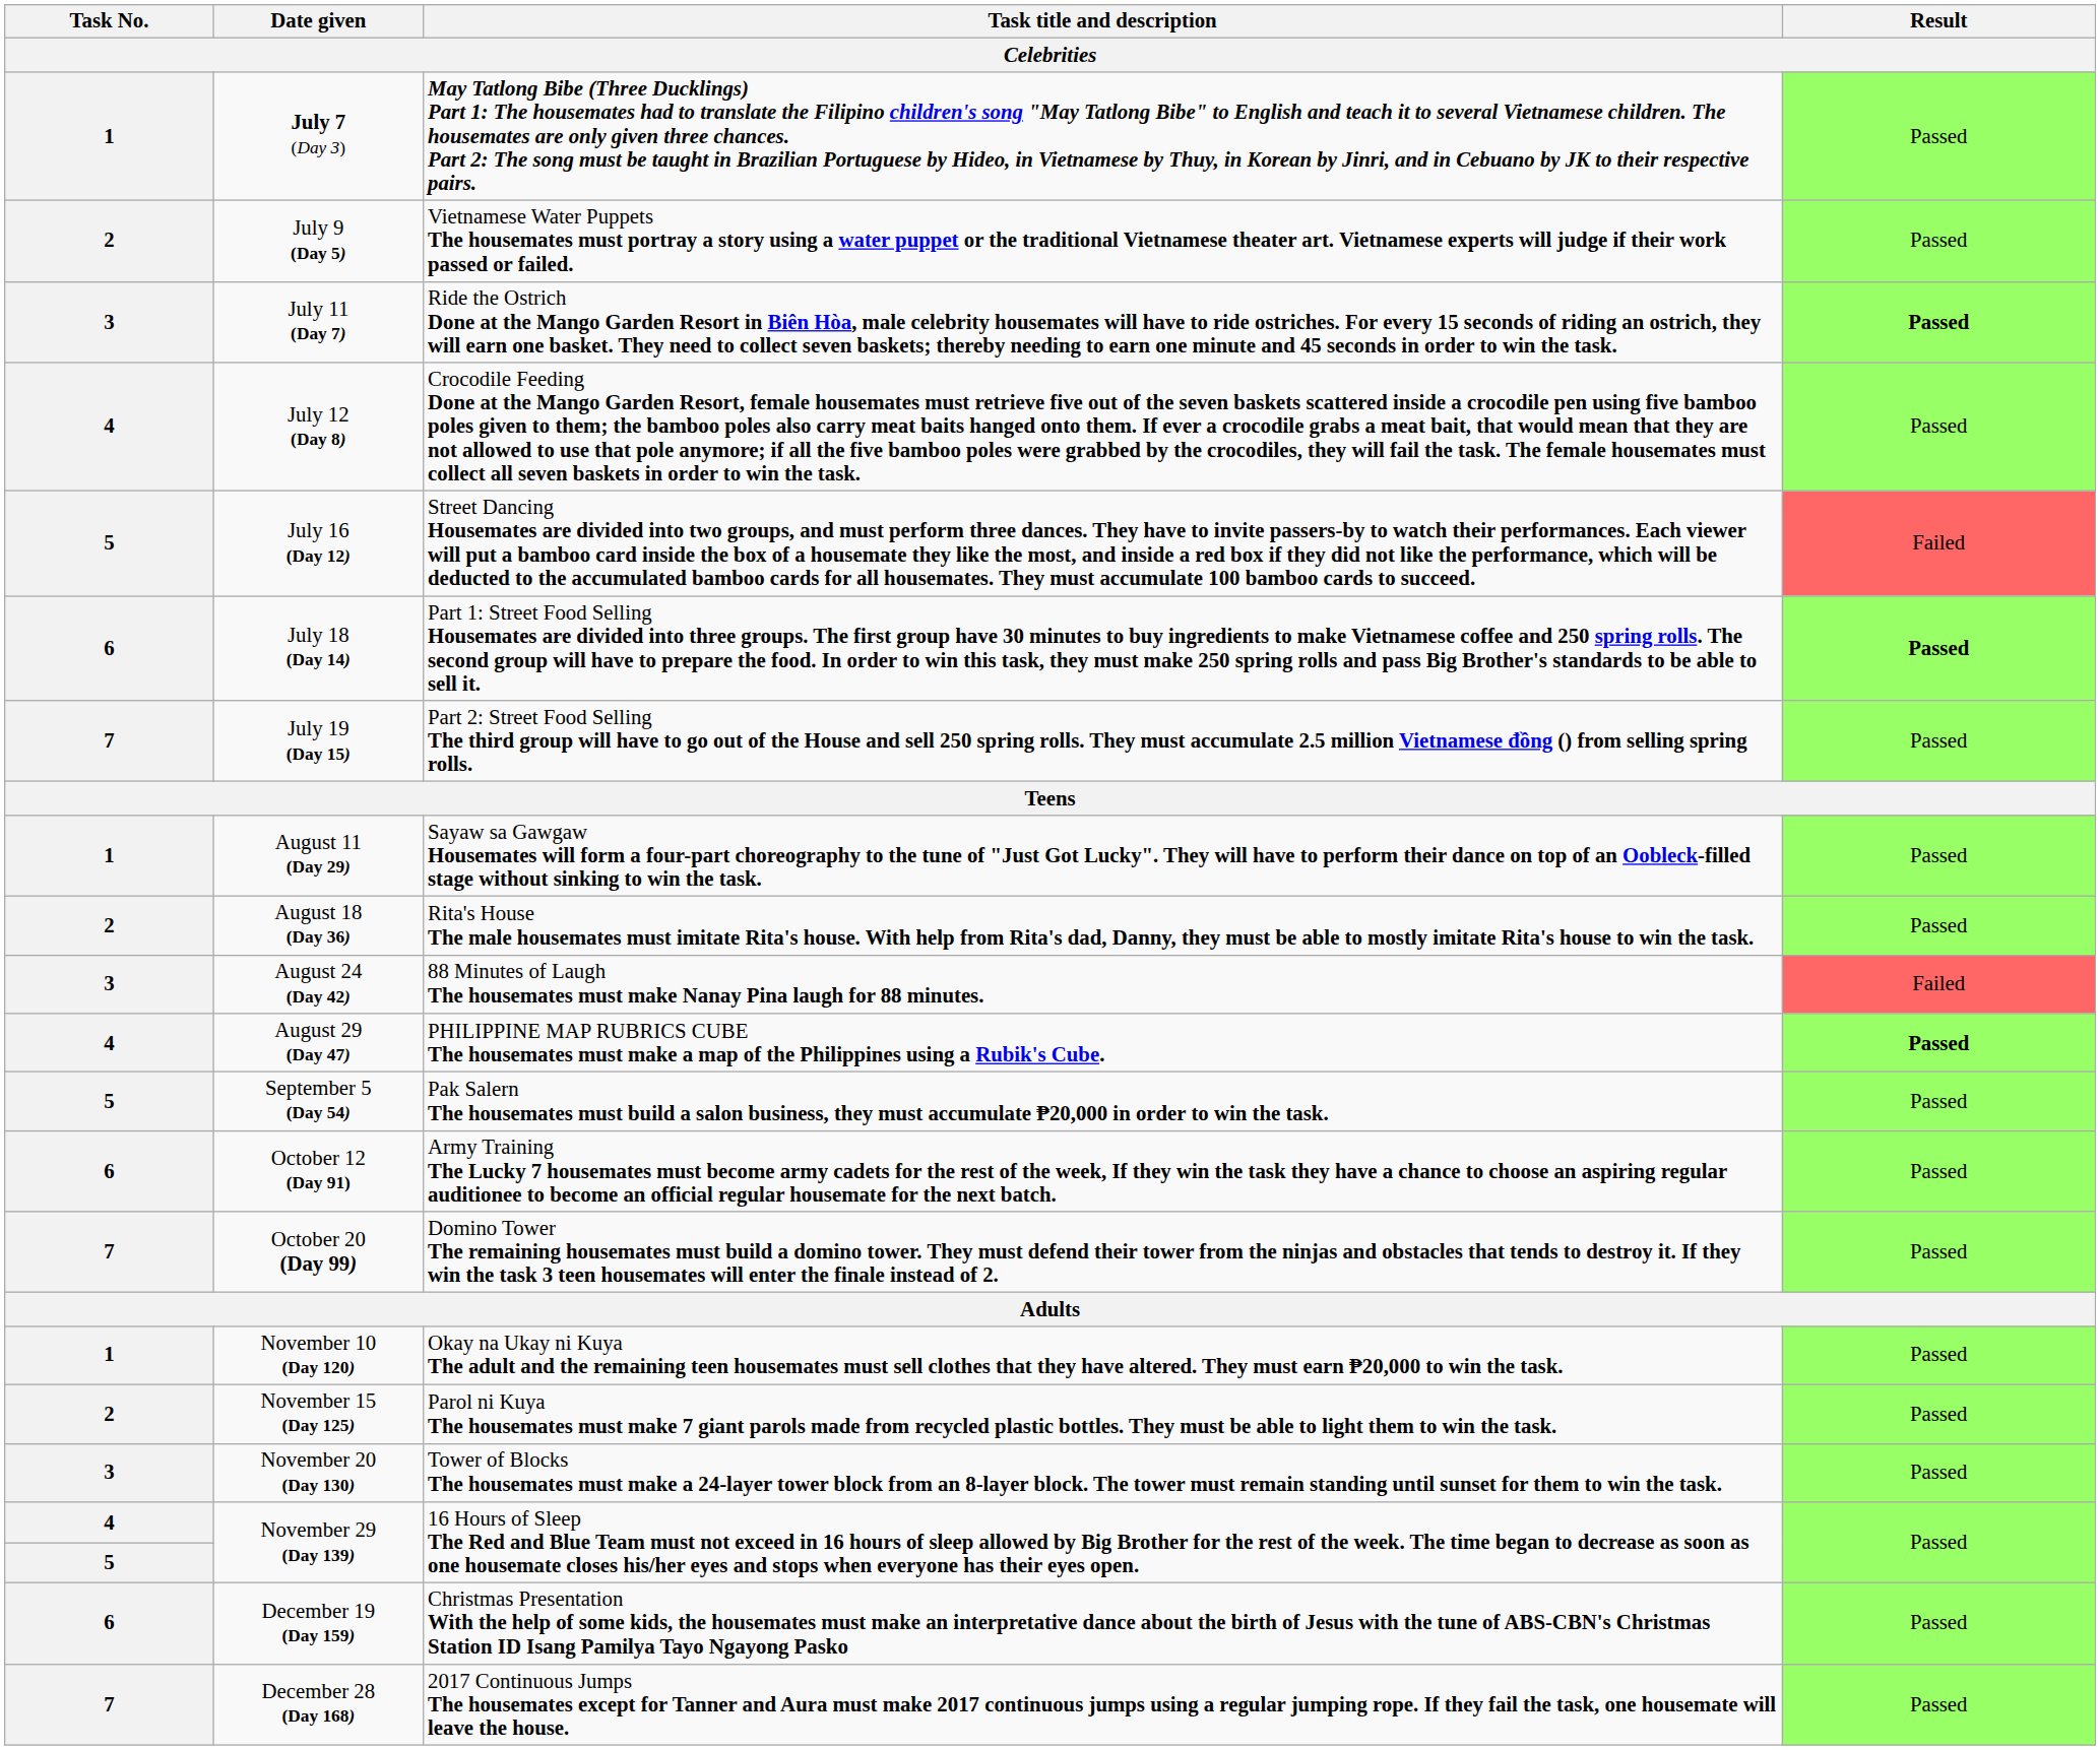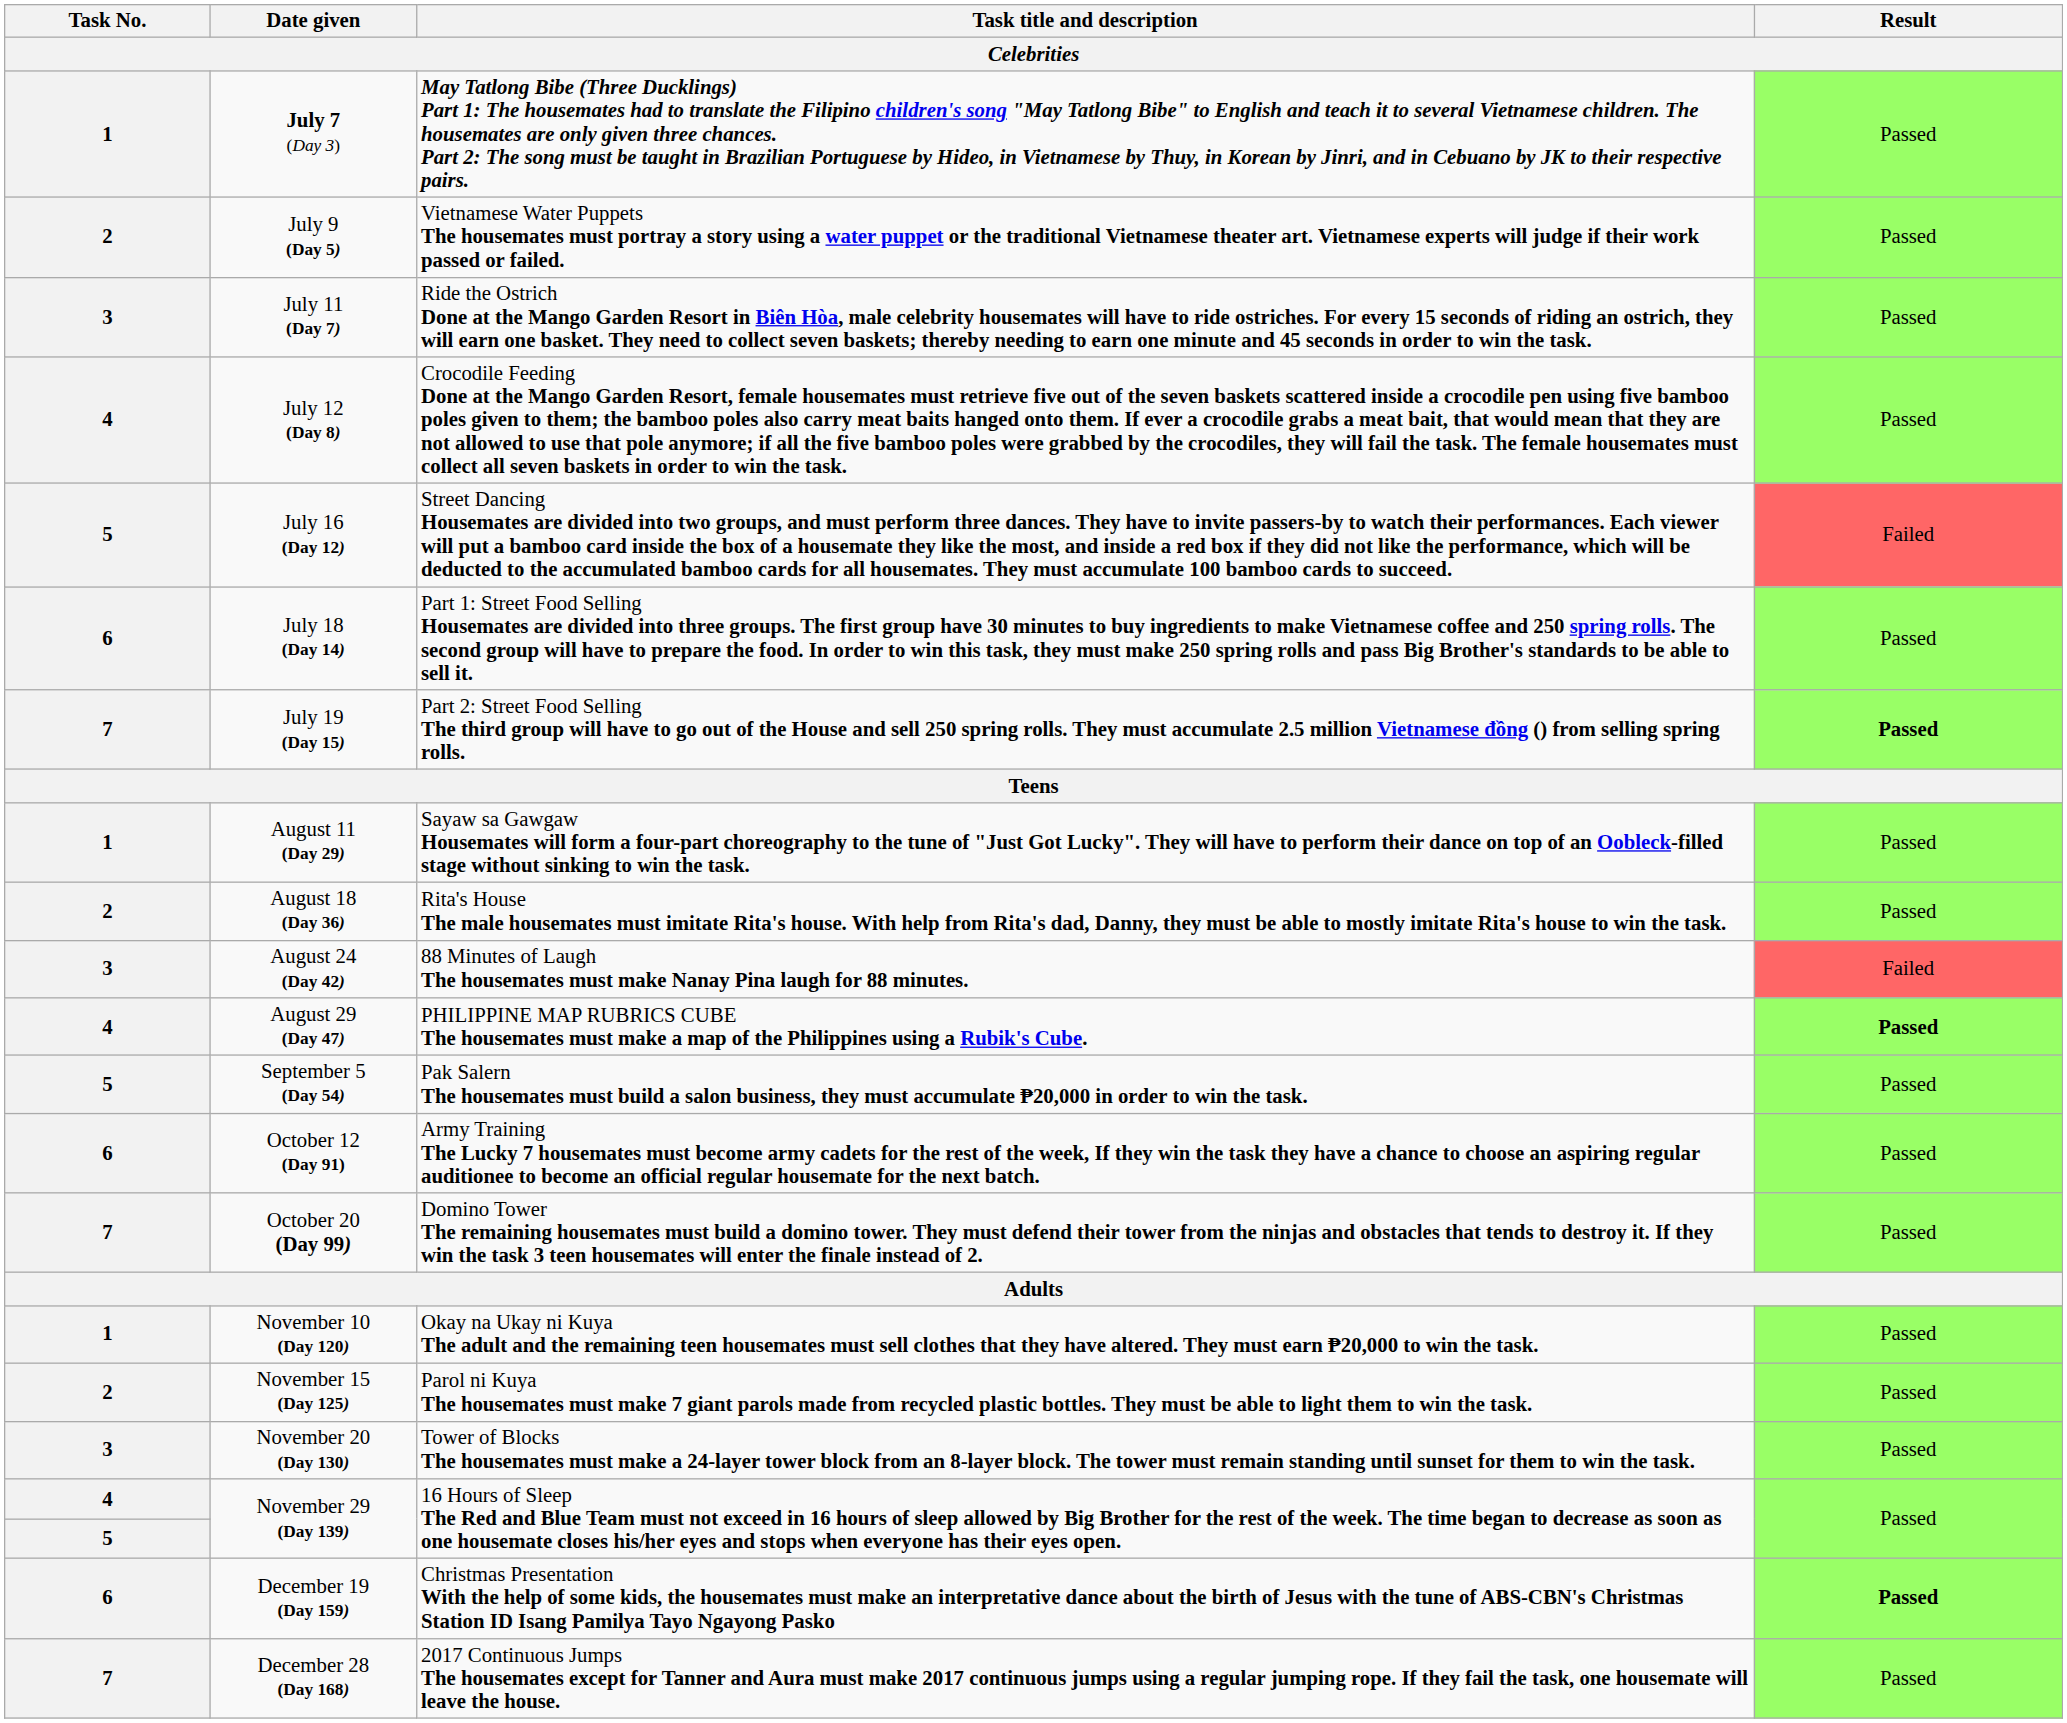July 11 (Day 7) | Result: bold -> normal
July 18 (Day 14) | Result: bold -> normal
July 19 (Day 15) | Result: normal -> bold
December 19 (Day 159) | Result: normal -> bold
